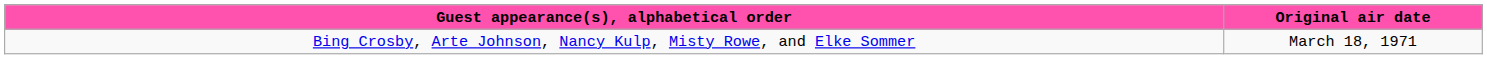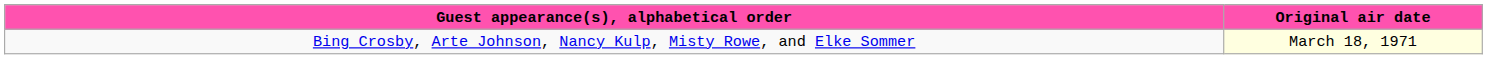row 2 | Original air date: no background -> lightyellow background
